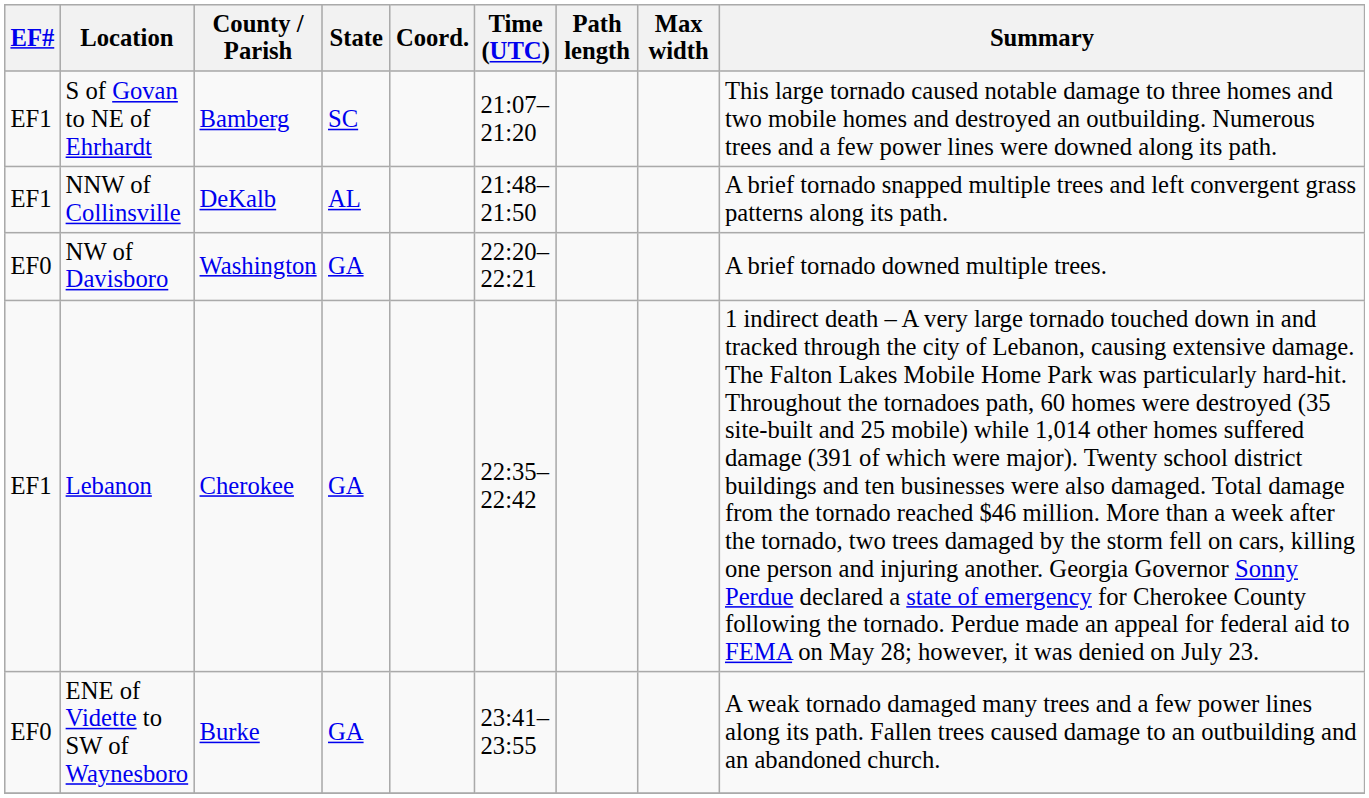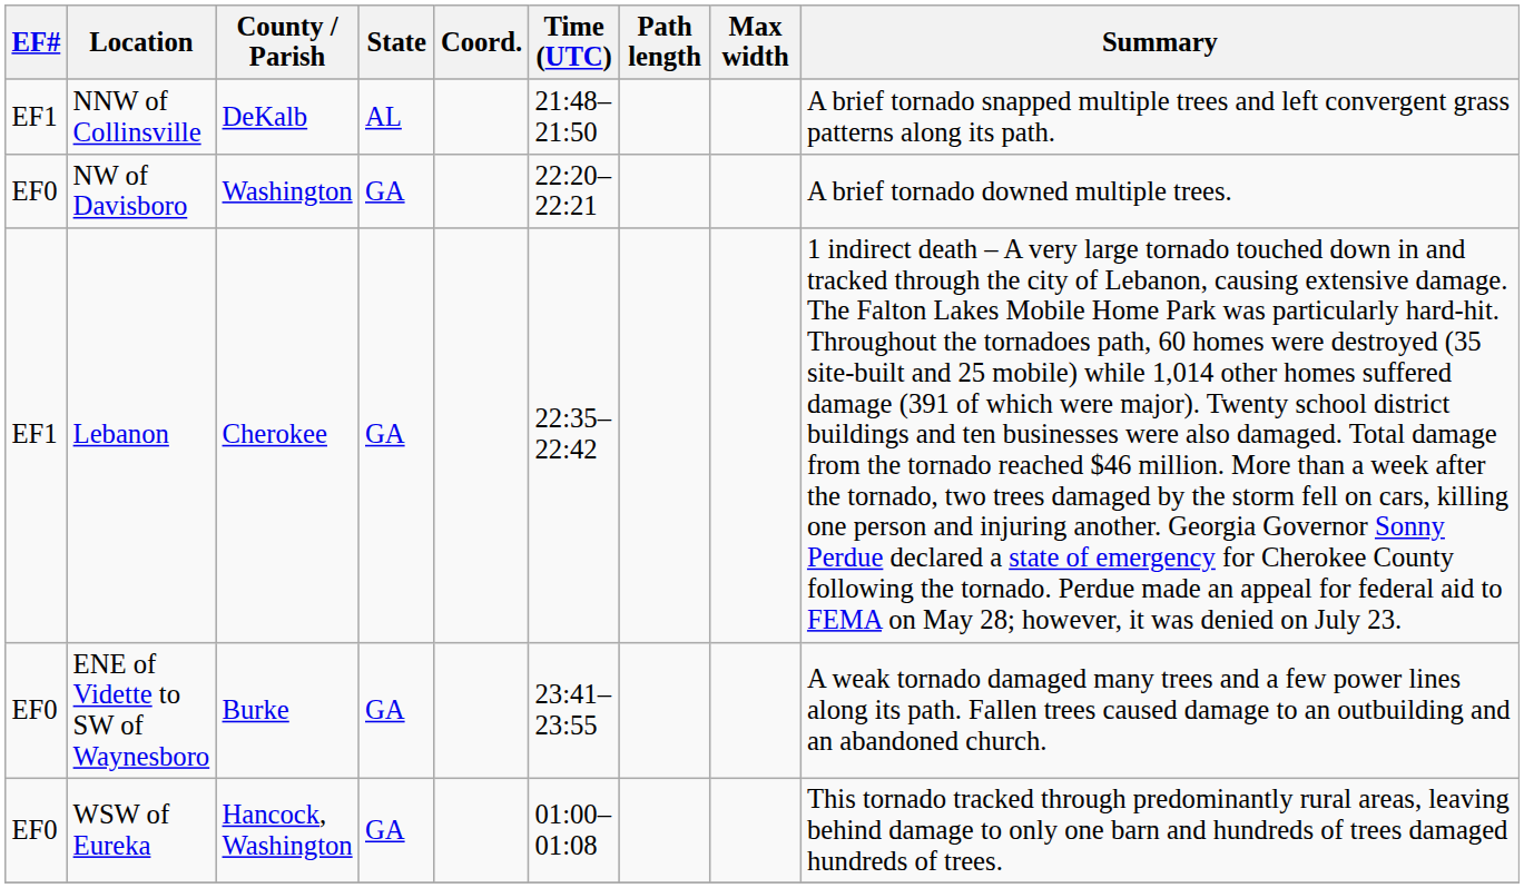- row: EF1 | S of Govan to NE of Ehrhardt | Bamberg | SC | 21:07–21:20 | This large tornado caused notable damage to three homes and two mobile homes and destroyed an outbuilding. Numerous trees and a few power lines were downed along its path.
+ row: EF0 | WSW of Eureka | Hancock, Washington | GA | 01:00–01:08 | This tornado tracked through predominantly rural areas, leaving behind damage to only one barn and hundreds of trees damaged hundreds of trees.
